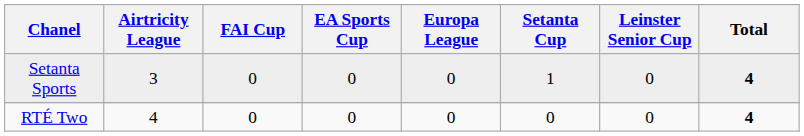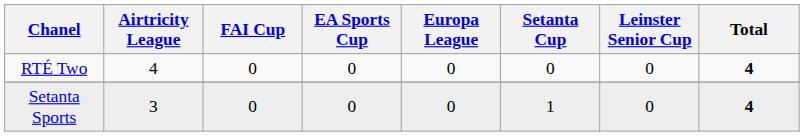rows swapped: RTÉ Two <-> Setanta Sports
